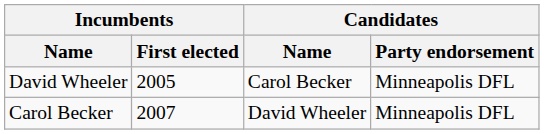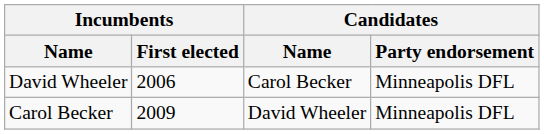row 3 | Incumbents / First elected: 2005 -> 2006
row 4 | Incumbents / First elected: 2007 -> 2009
